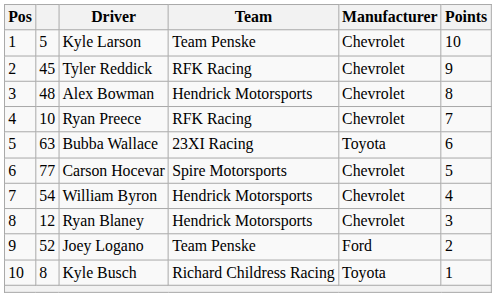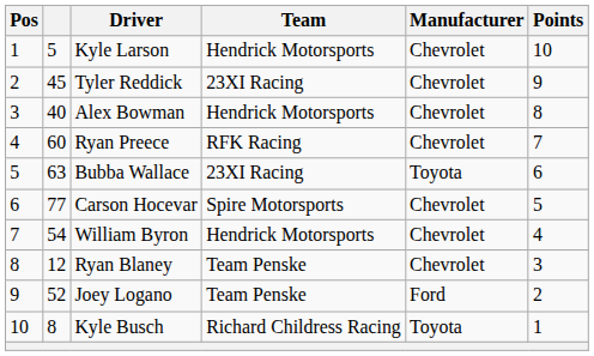Kyle Larson | Team: Team Penske -> Hendrick Motorsports
Tyler Reddick | Team: RFK Racing -> 23XI Racing
Alex Bowman | column 2: 48 -> 40
Ryan Preece | column 2: 10 -> 60
Ryan Blaney | Team: Hendrick Motorsports -> Team Penske
